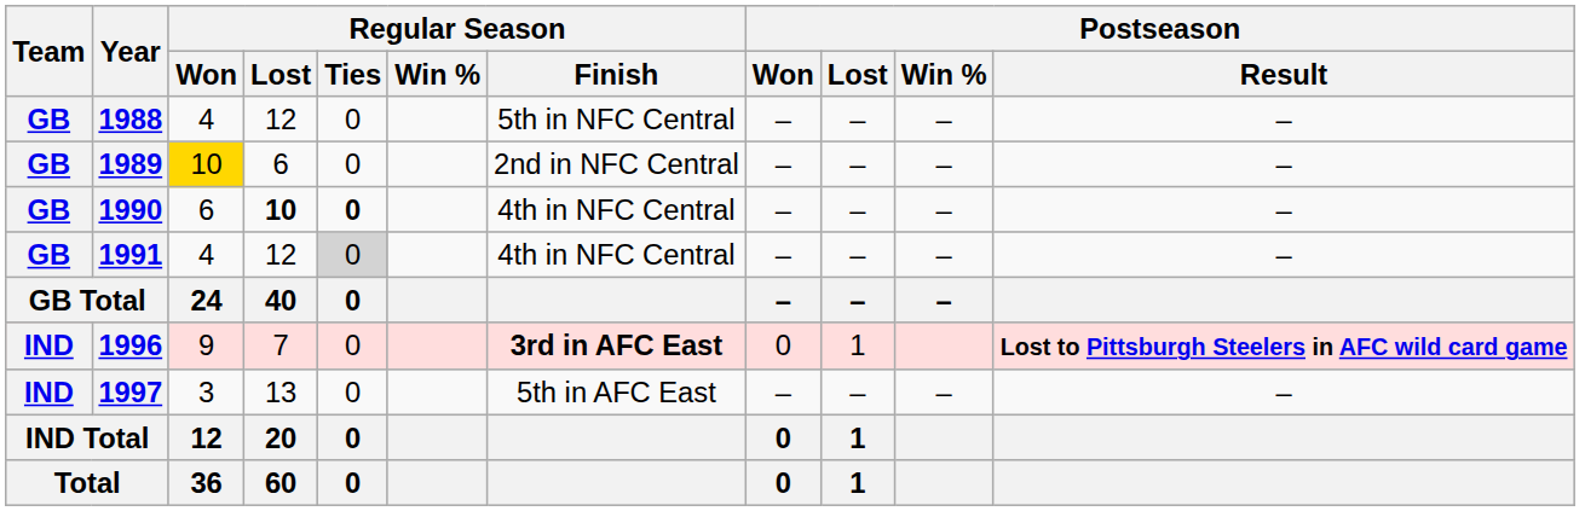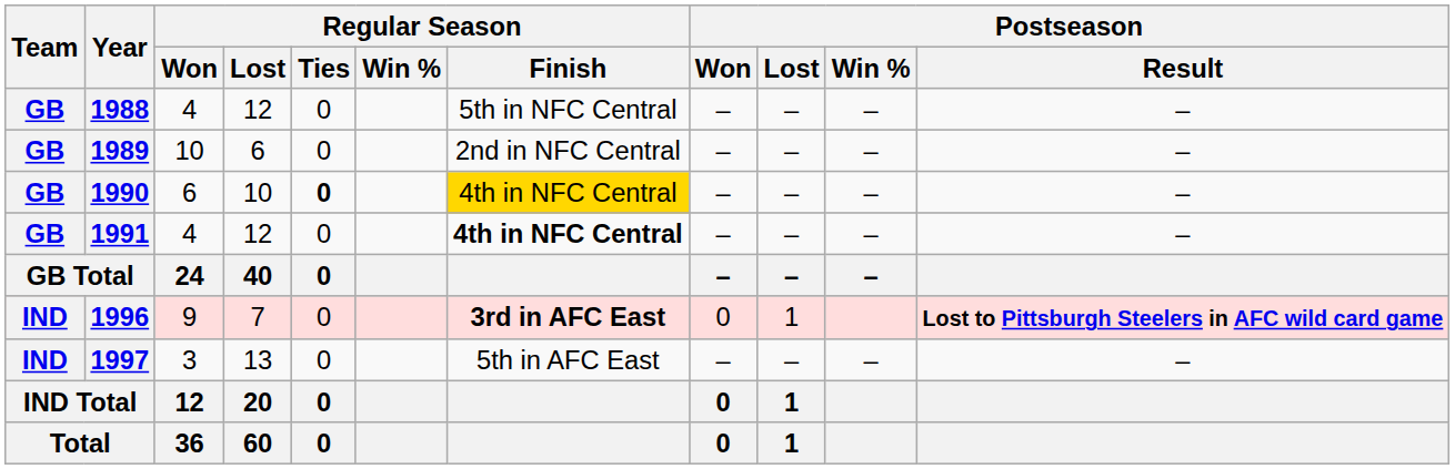1989 | Regular Season / Won: gold background -> no background
1990 | Regular Season / Lost: bold -> normal
1990 | Regular Season / Finish: no background -> gold background
1991 | Regular Season / Ties: lightgrey background -> no background
1991 | Regular Season / Finish: normal -> bold
